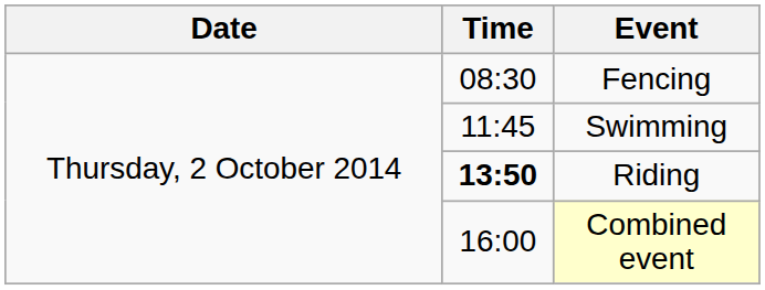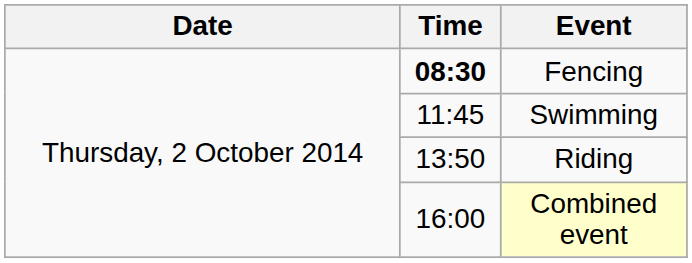Fencing | Time: normal -> bold
Riding | Time: bold -> normal
